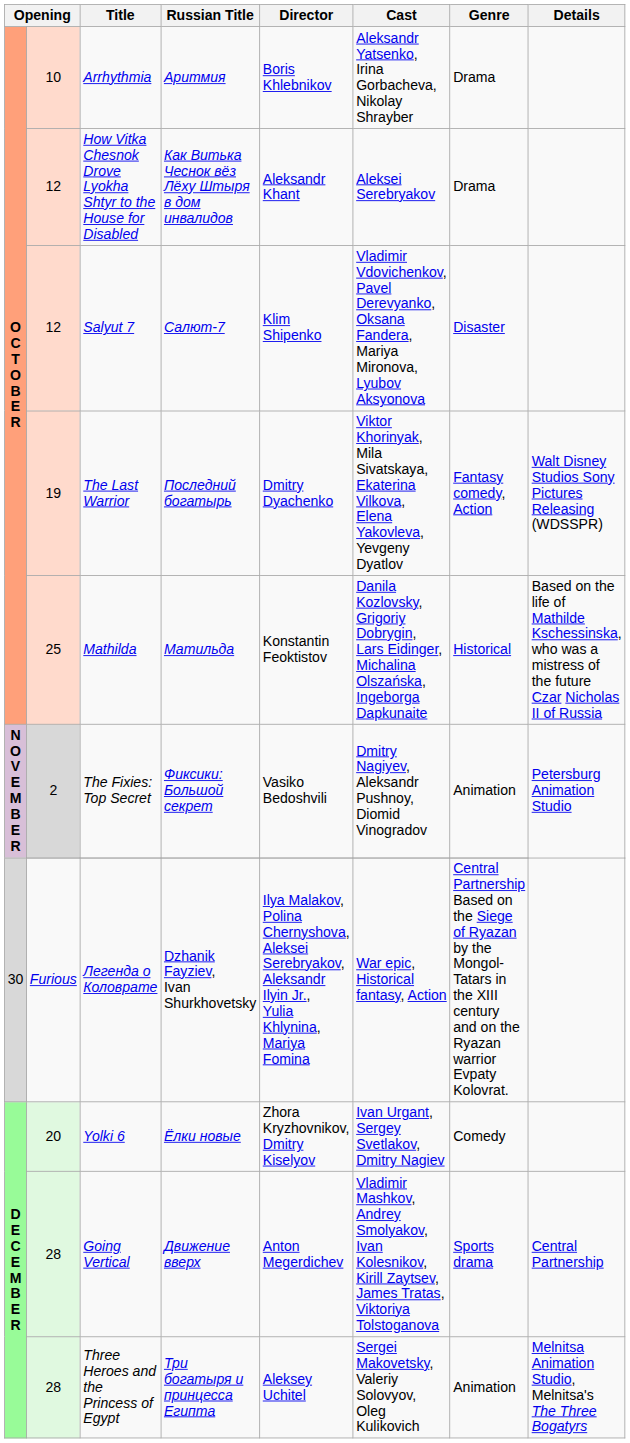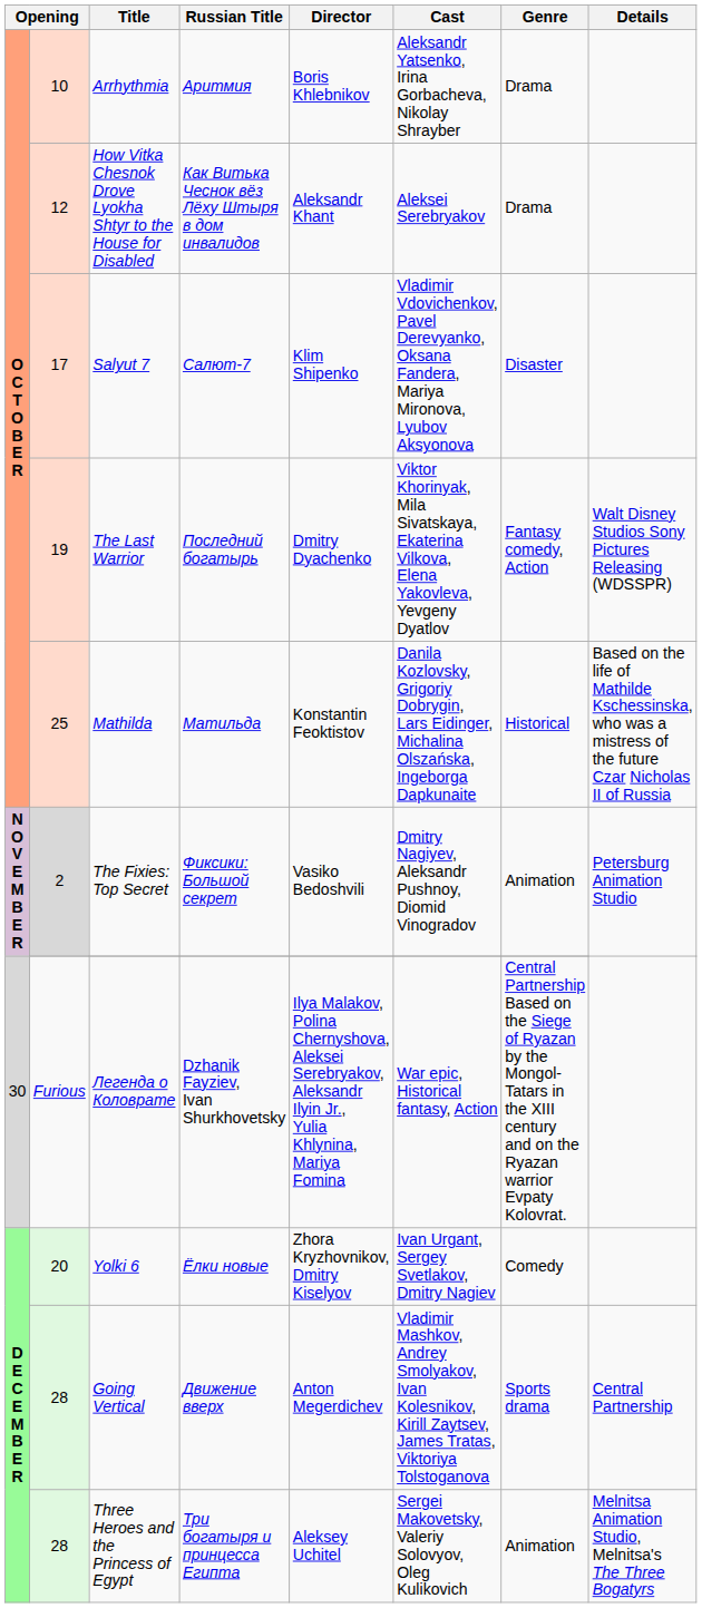Salyut 7 | column 2: 12 -> 17
